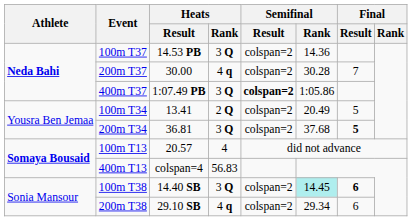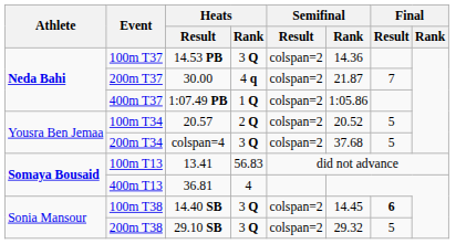200m T37 | Semifinal / Rank: 30.28 -> 21.87
400m T37 | Heats / Rank: 3 Q -> 1 Q
400m T37 | Semifinal / Result: bold -> normal
100m T34 | Heats / Result: 13.41 -> 20.57
100m T34 | Semifinal / Rank: 20.49 -> 20.52
200m T34 | Heats / Result: 36.81 -> colspan=4
200m T34 | Final / Result: bold -> normal
100m T13 | Heats / Result: 20.57 -> 13.41
100m T13 | Heats / Rank: 4 -> 56.83
400m T13 | Heats / Result: colspan=4 -> 36.81
400m T13 | Heats / Rank: 56.83 -> 4
100m T38 | Semifinal / Rank: paleturquoise background -> no background
200m T38 | Heats / Rank: 4 q -> 3 Q
200m T38 | Semifinal / Rank: 29.34 -> 29.32
200m T38 | Final / Result: 6 -> 5
